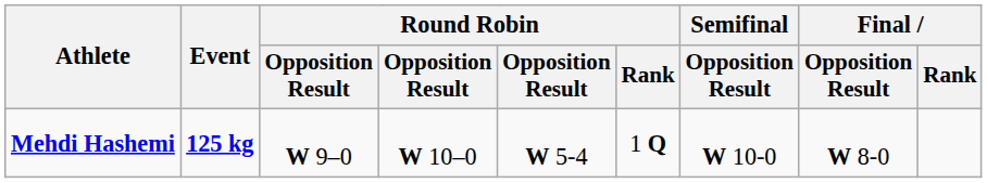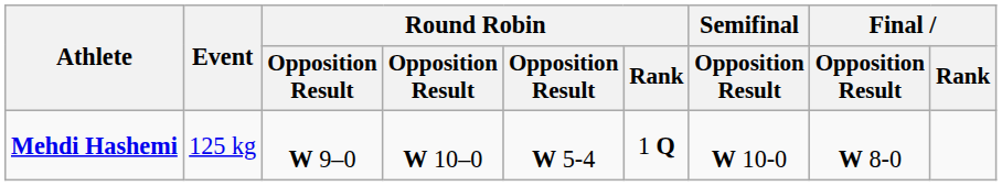Mehdi Hashemi | Event: bold -> normal
